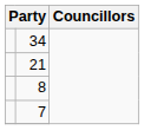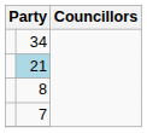21 | column 2: no background -> lightblue background
